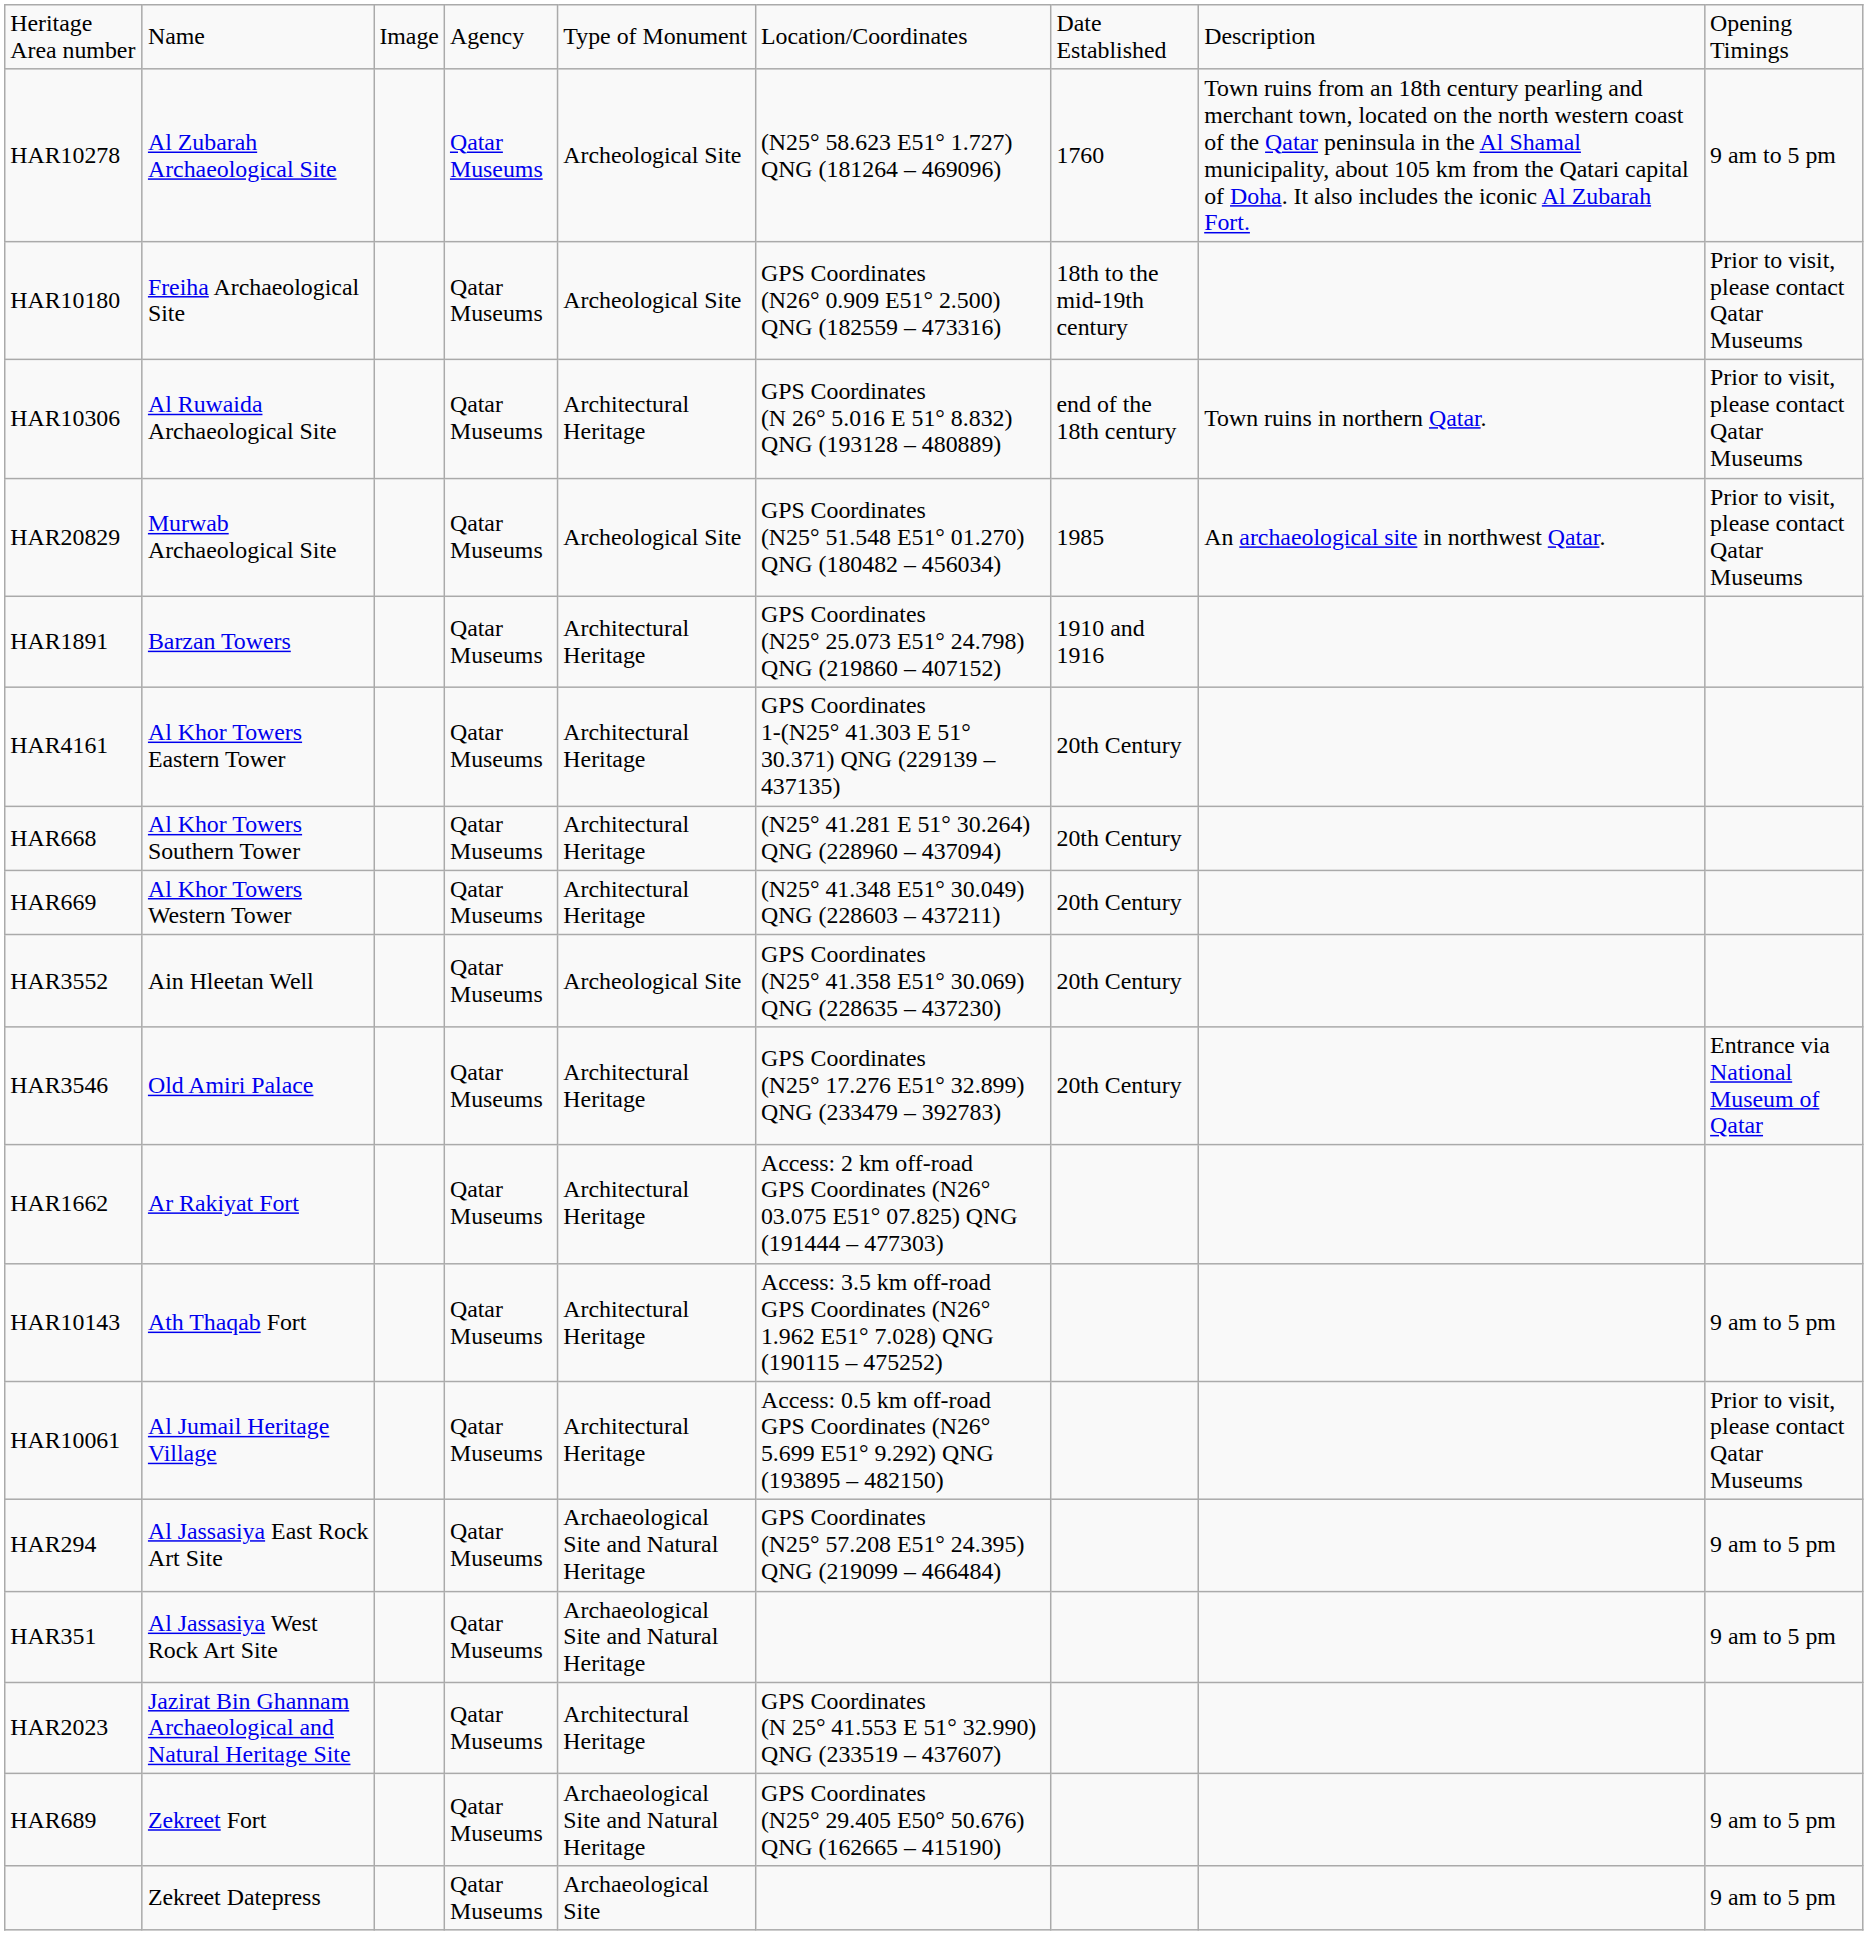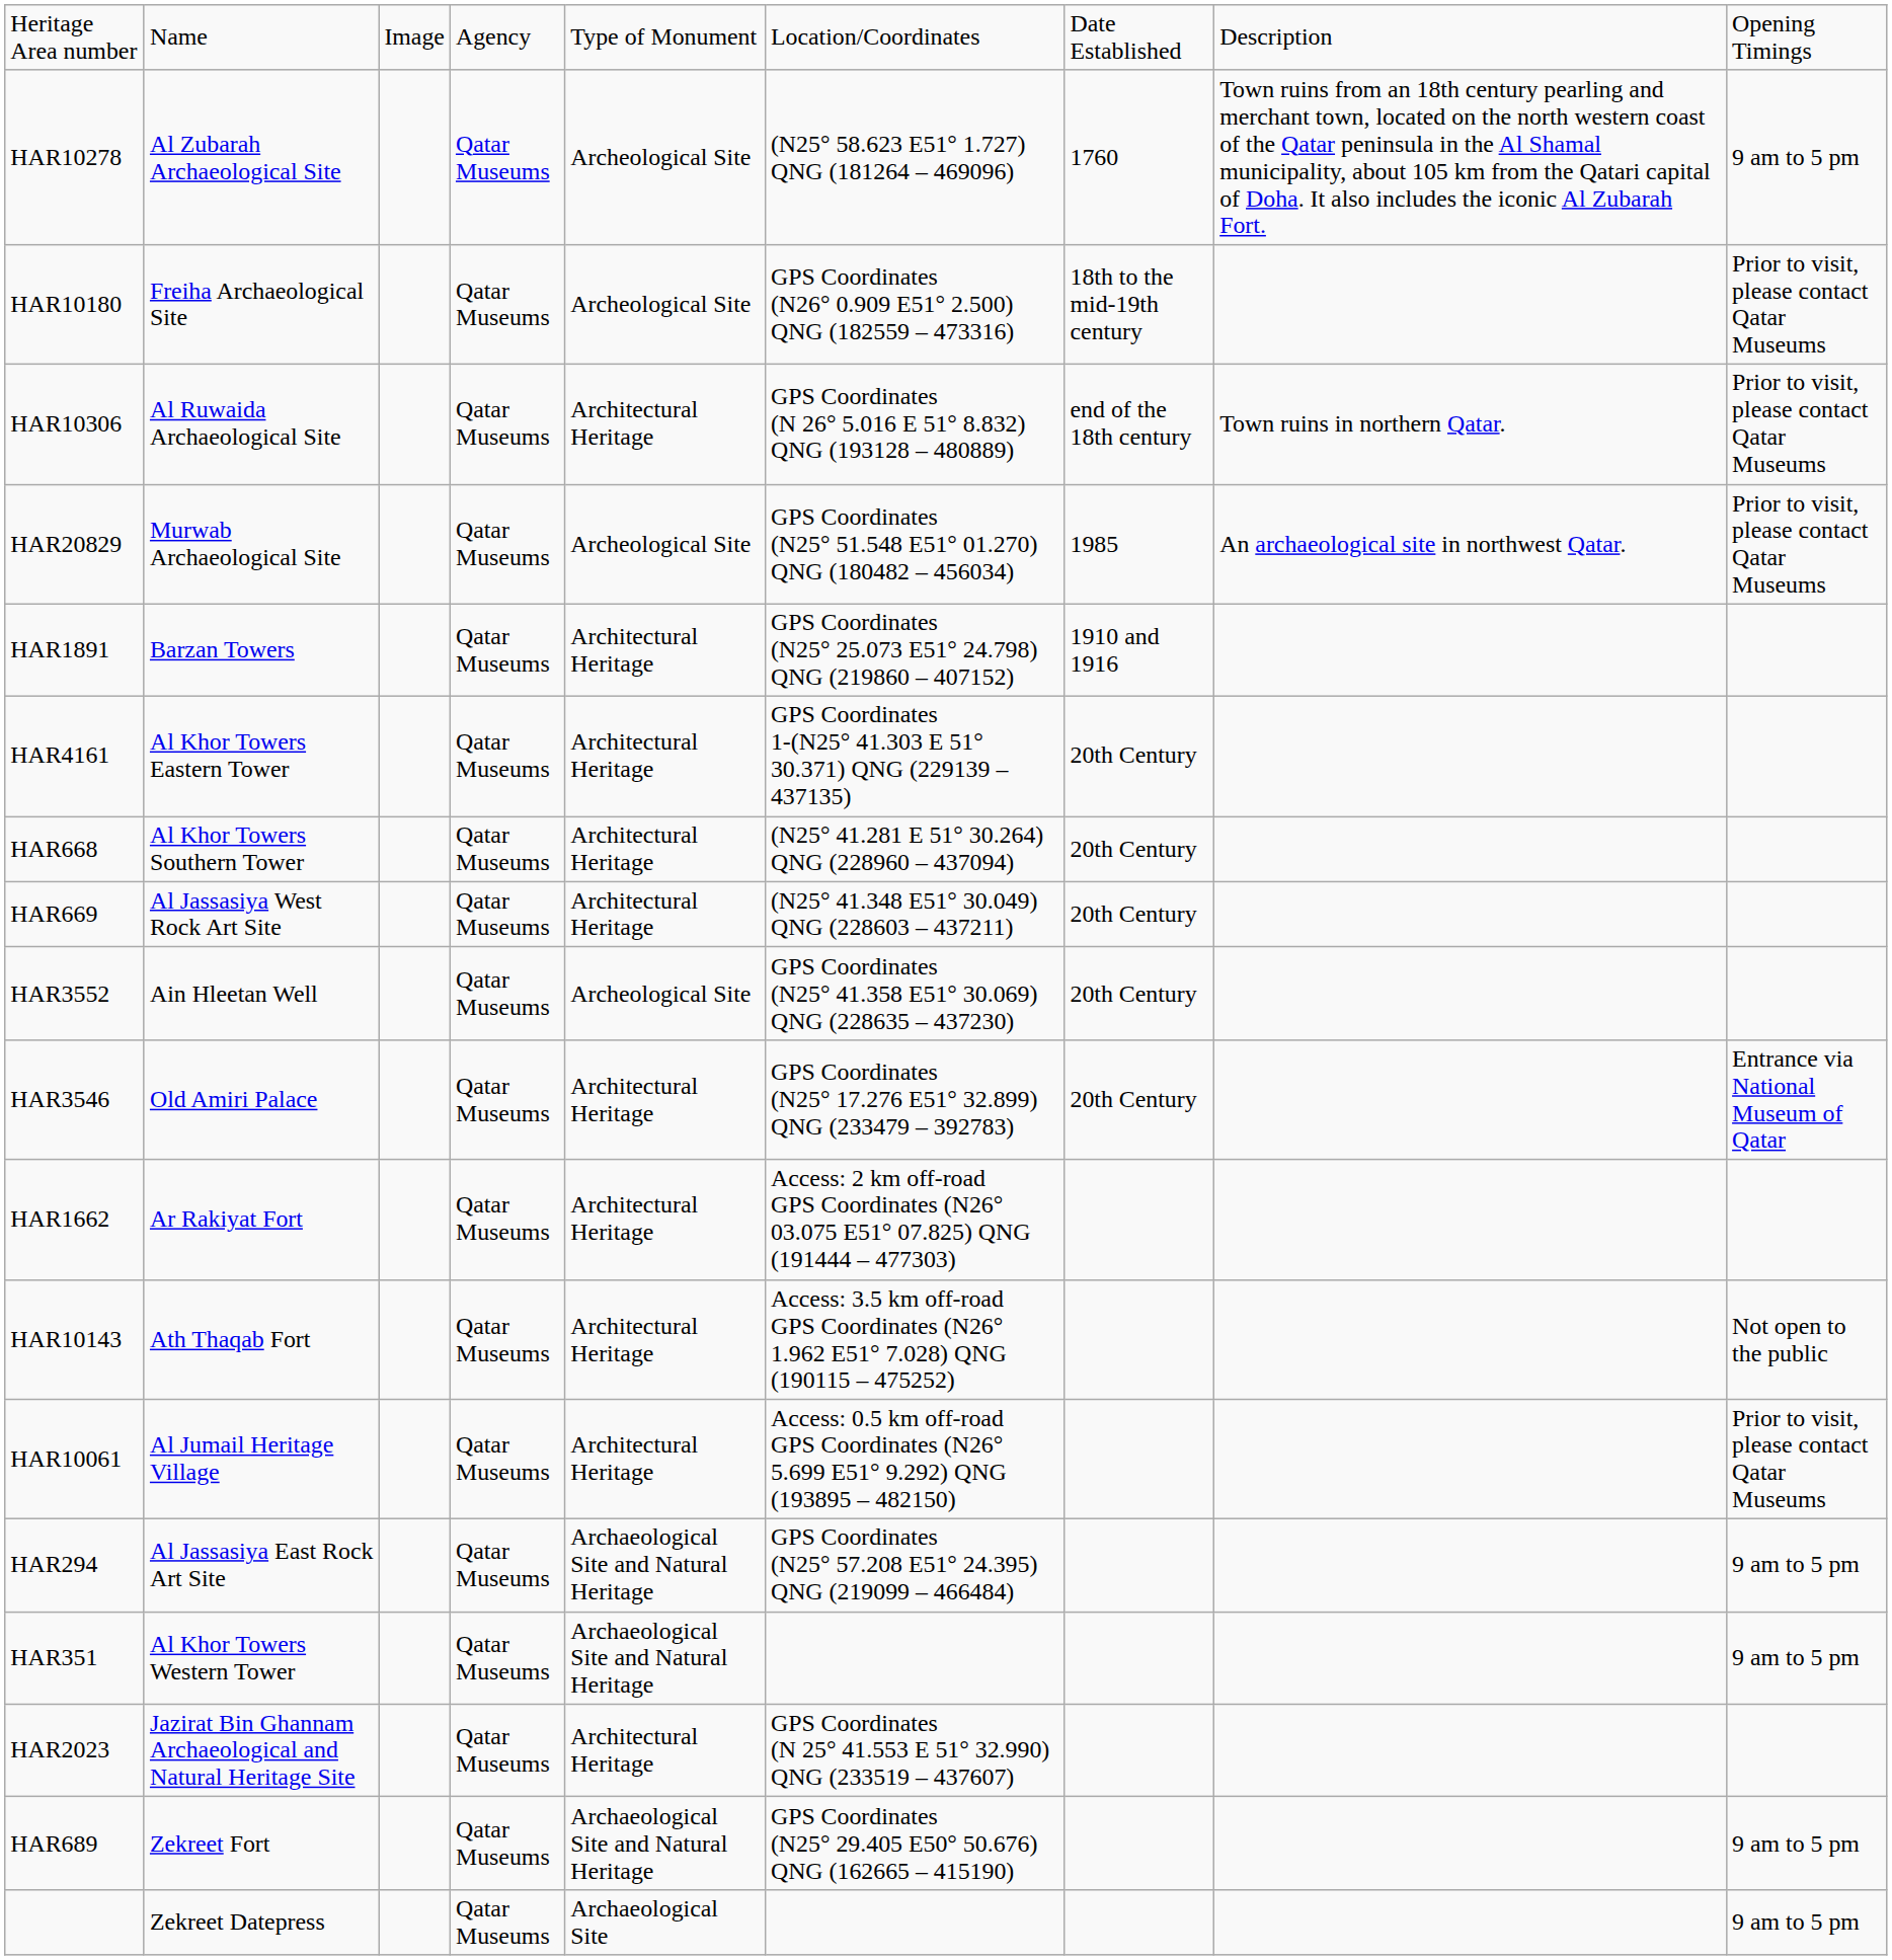HAR669 | column 2: Al Khor Towers Western Tower -> Al Jassasiya West Rock Art Site
HAR10143 | column 9: 9 am to 5 pm -> Not open to the public
HAR351 | column 2: Al Jassasiya West Rock Art Site -> Al Khor Towers Western Tower
